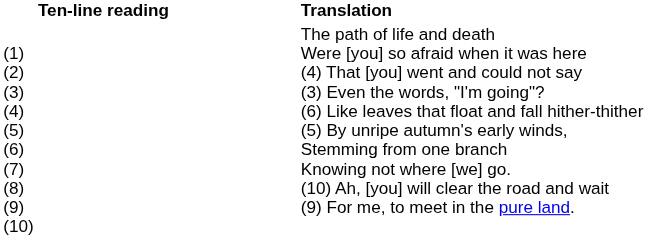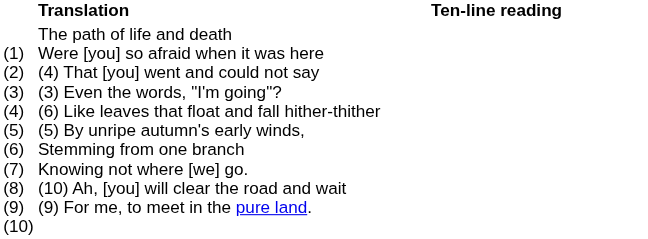columns swapped: Ten-line reading <-> Translation
